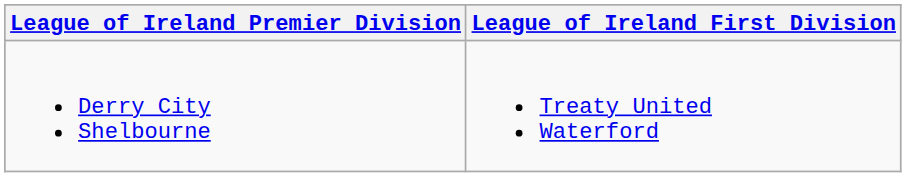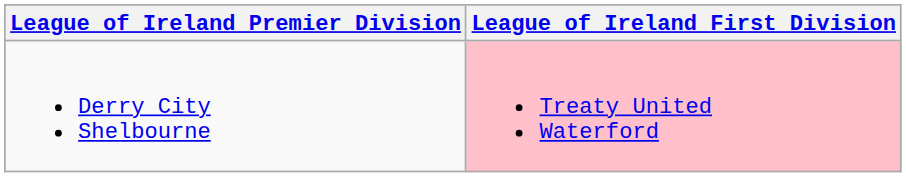Derry City Shelbourne | League of Ireland First Division: no background -> pink background
